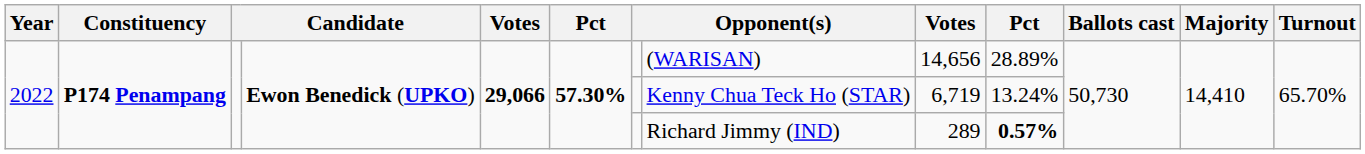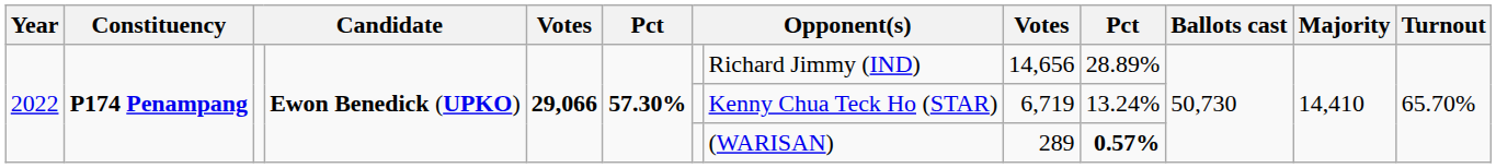row 2 | column 8: (WARISAN) -> Richard Jimmy (IND)
row 4 | column 8: Richard Jimmy (IND) -> (WARISAN)
